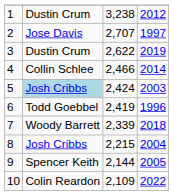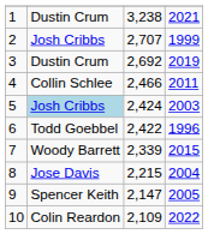1 | column 4: 2012 -> 2021
2 | column 2: Jose Davis -> Josh Cribbs
2 | column 4: 1997 -> 1999
3 | column 3: 2,622 -> 2,692
4 | column 4: 2014 -> 2011
6 | column 3: 2,419 -> 2,422
7 | column 4: 2018 -> 2015
8 | column 2: Josh Cribbs -> Jose Davis
9 | column 3: 2,144 -> 2,147
